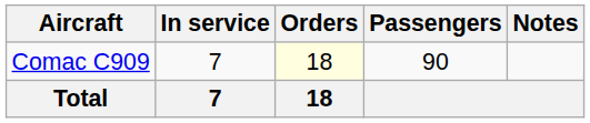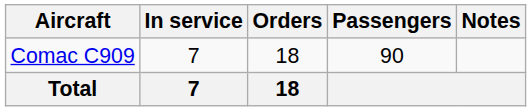Comac C909 | Orders: lightyellow background -> no background
